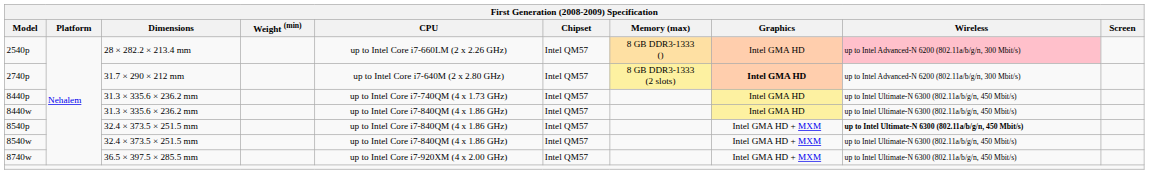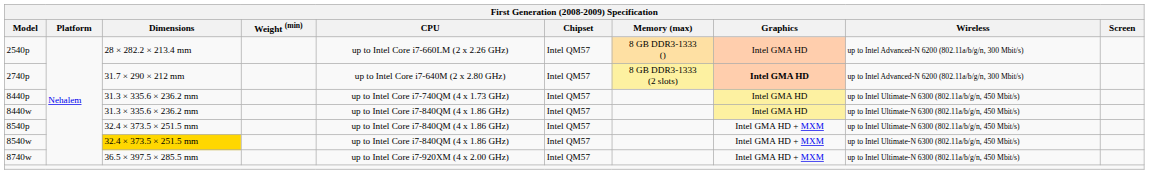2540p | Wireless: pink background -> no background
8540p | Wireless: bold -> normal
8540w | Dimensions: no background -> gold background
